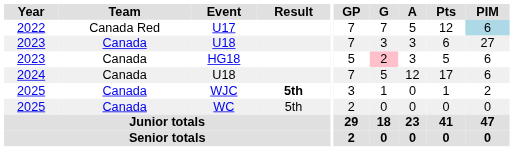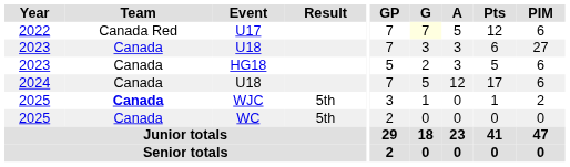U17 | G: no background -> lightyellow background
U17 | PIM: lightblue background -> no background
HG18 | G: pink background -> no background
WJC | Team: normal -> bold
WJC | Result: bold -> normal
